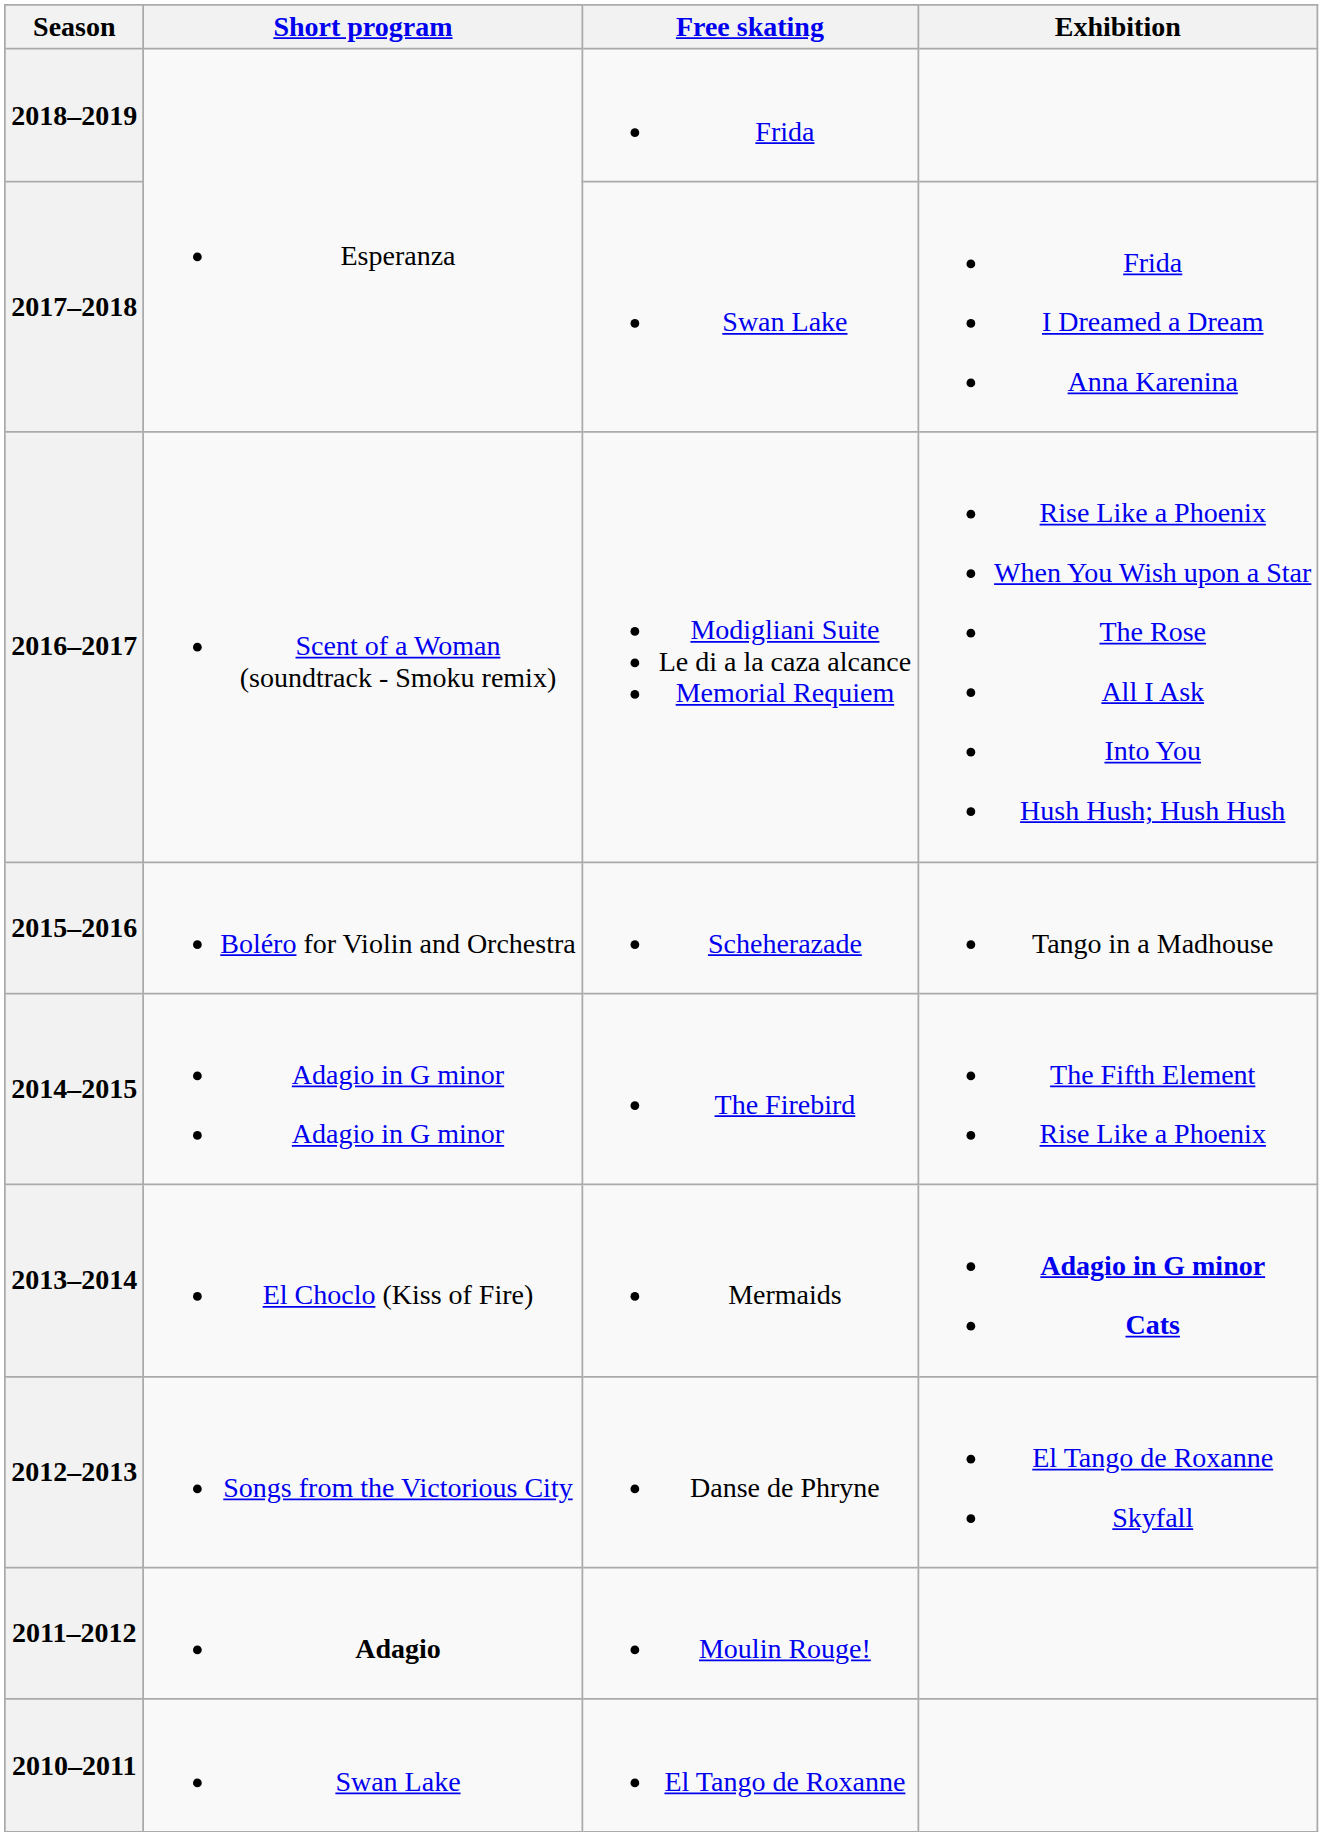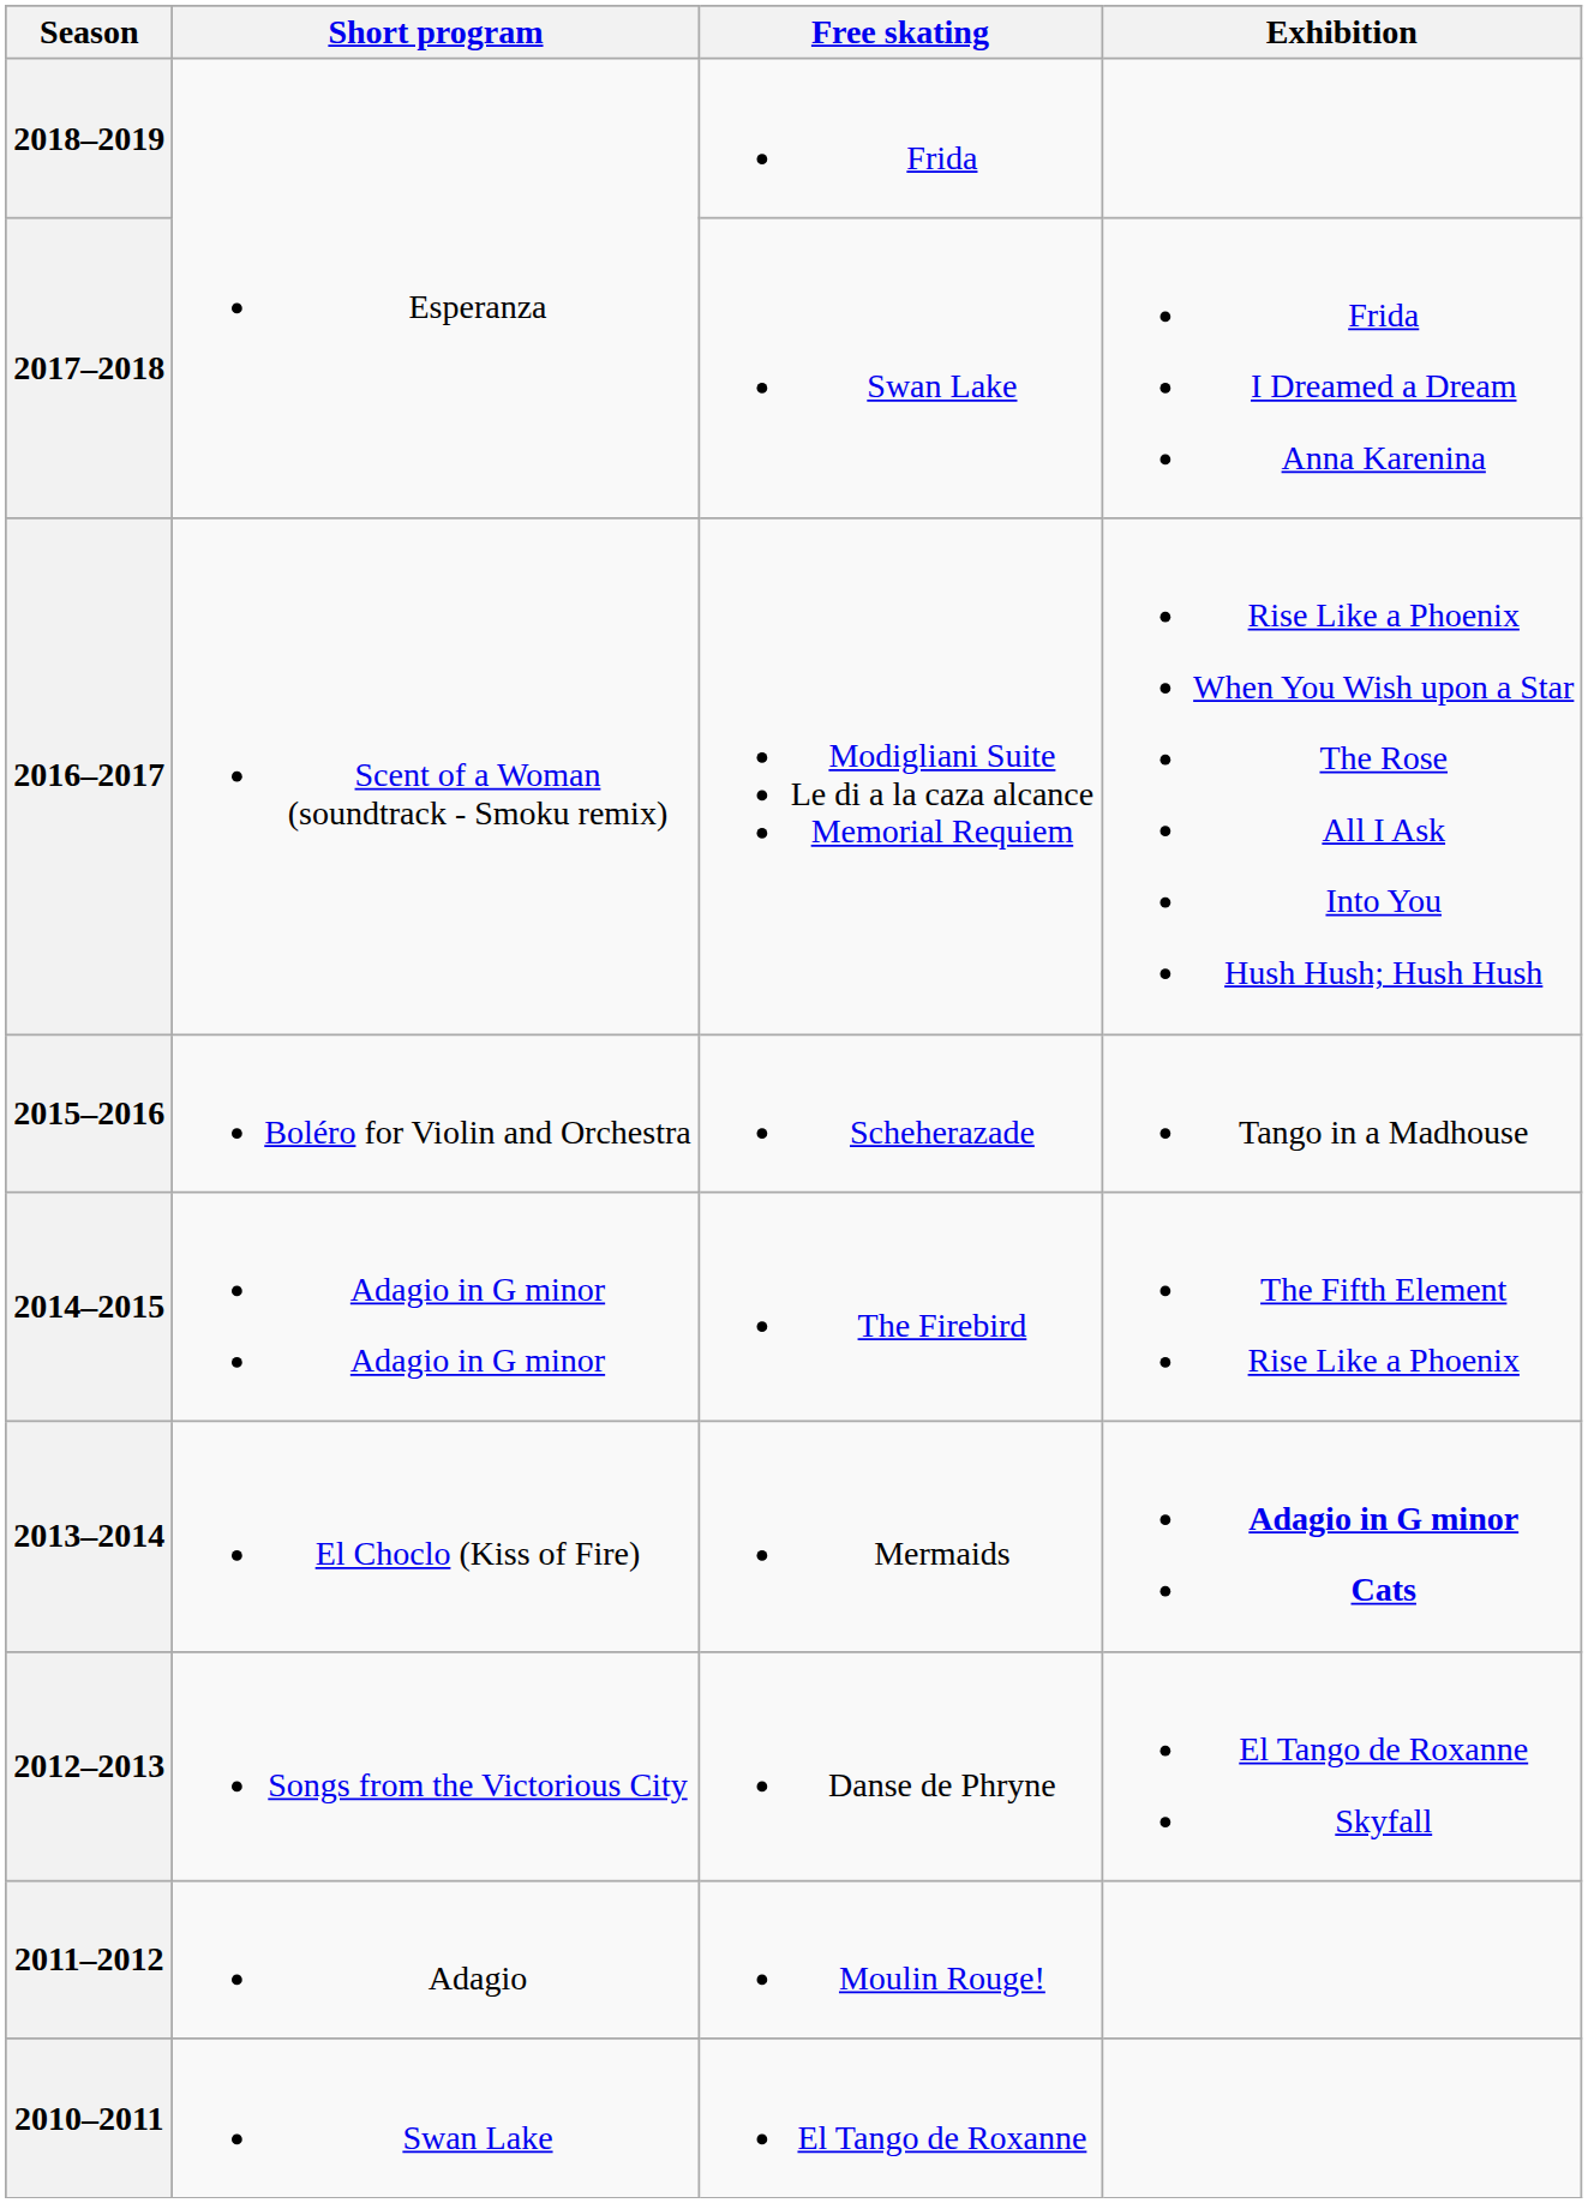2011–2012 | Short program: bold -> normal
